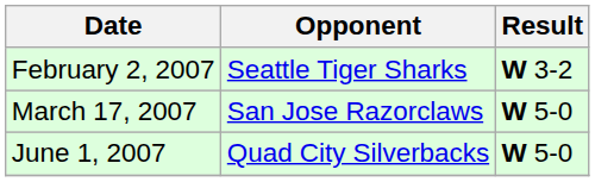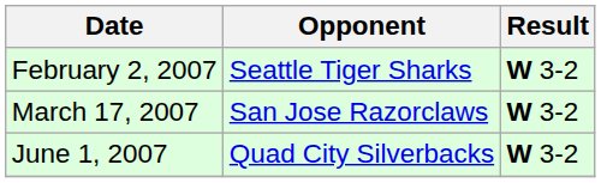March 17, 2007 | Result: W 5-0 -> W 3-2
June 1, 2007 | Result: W 5-0 -> W 3-2
